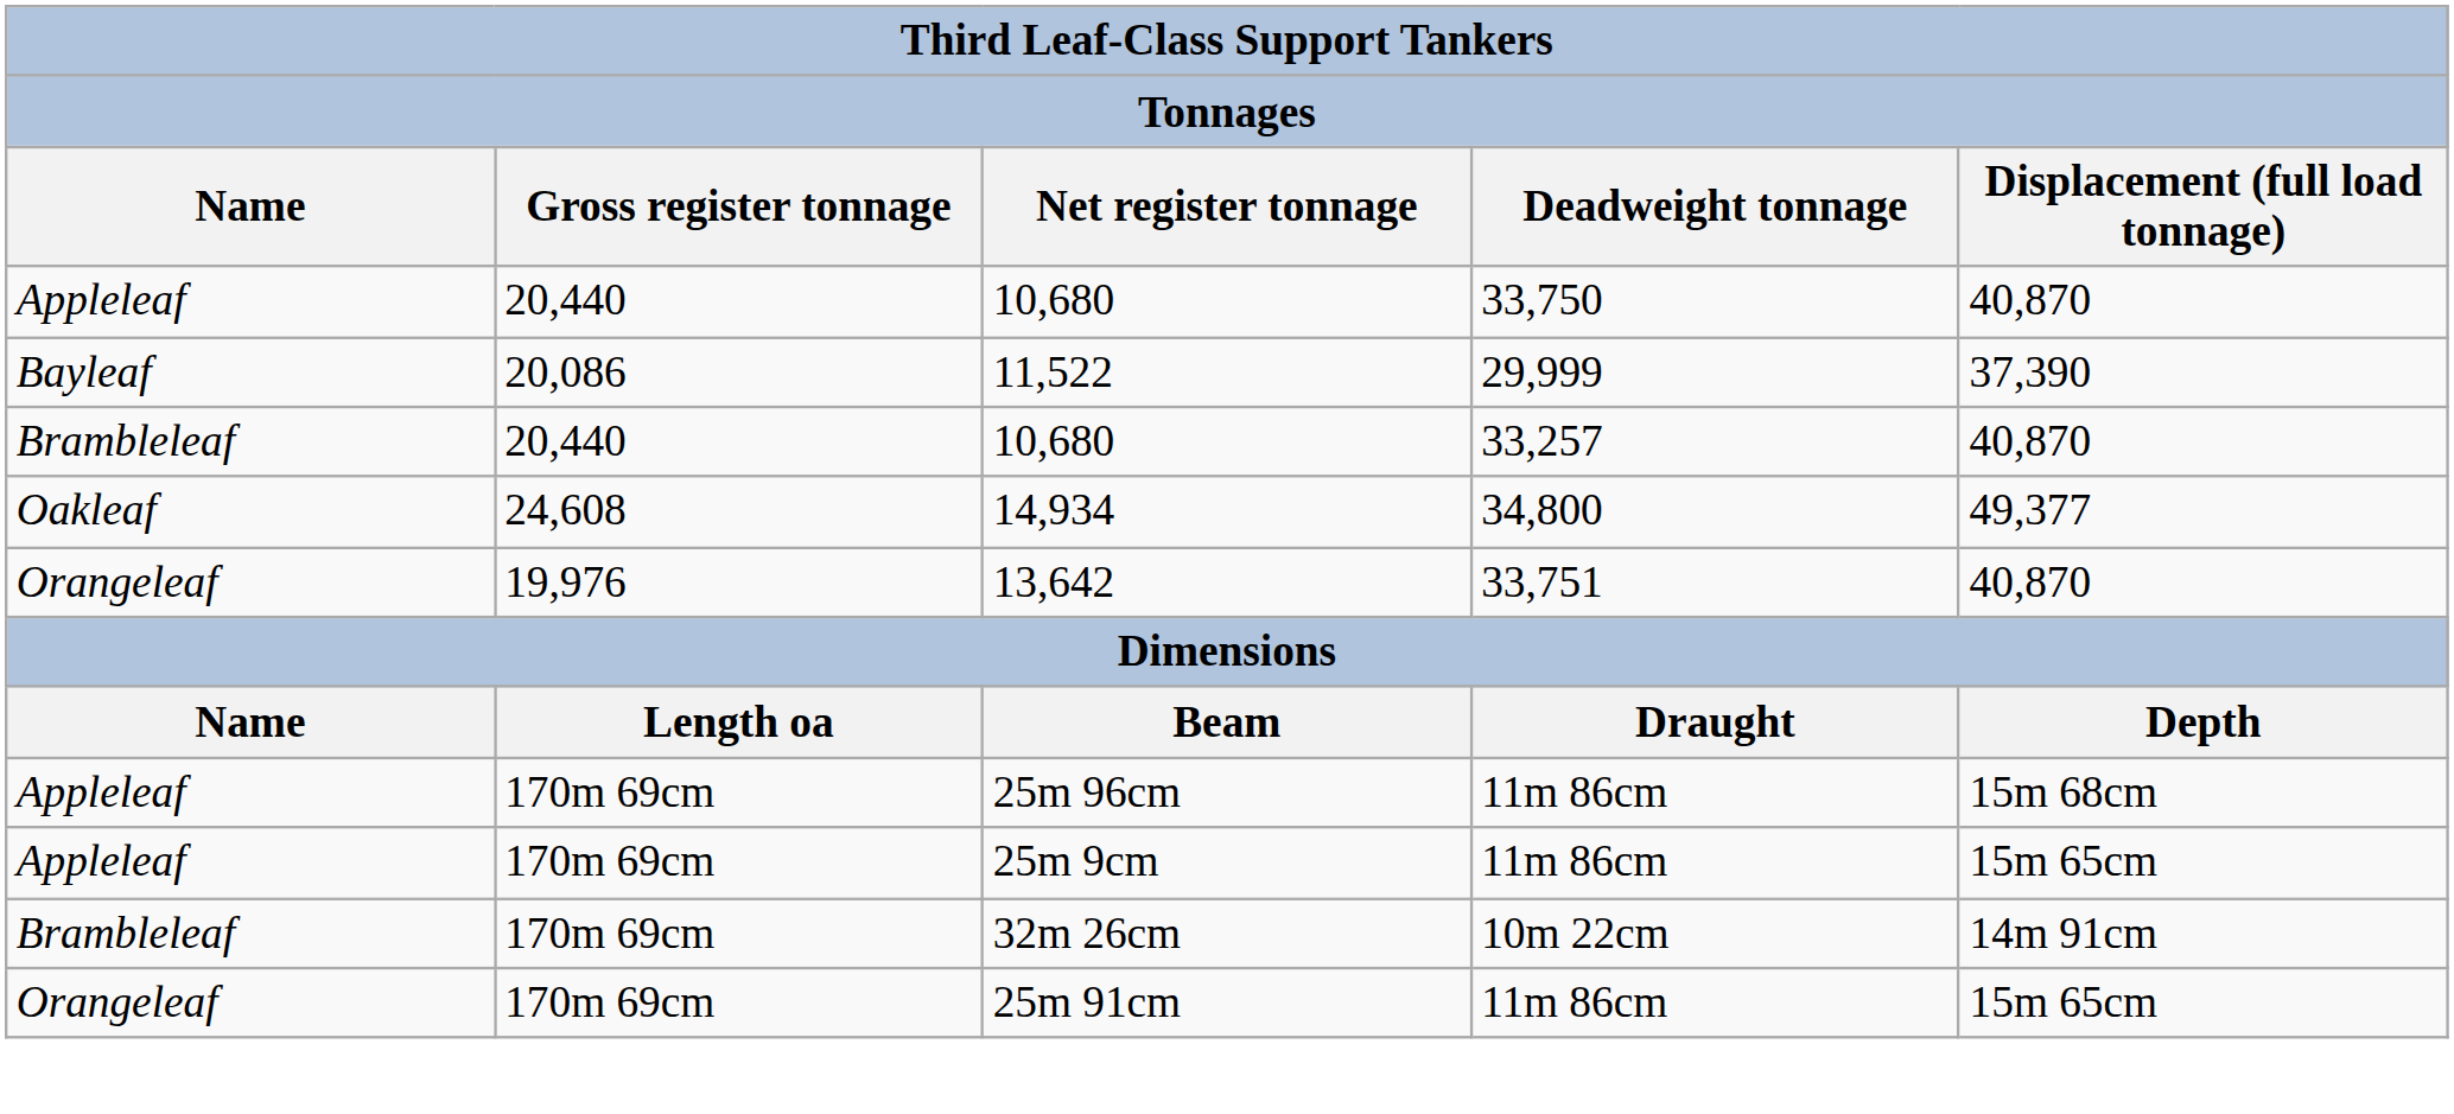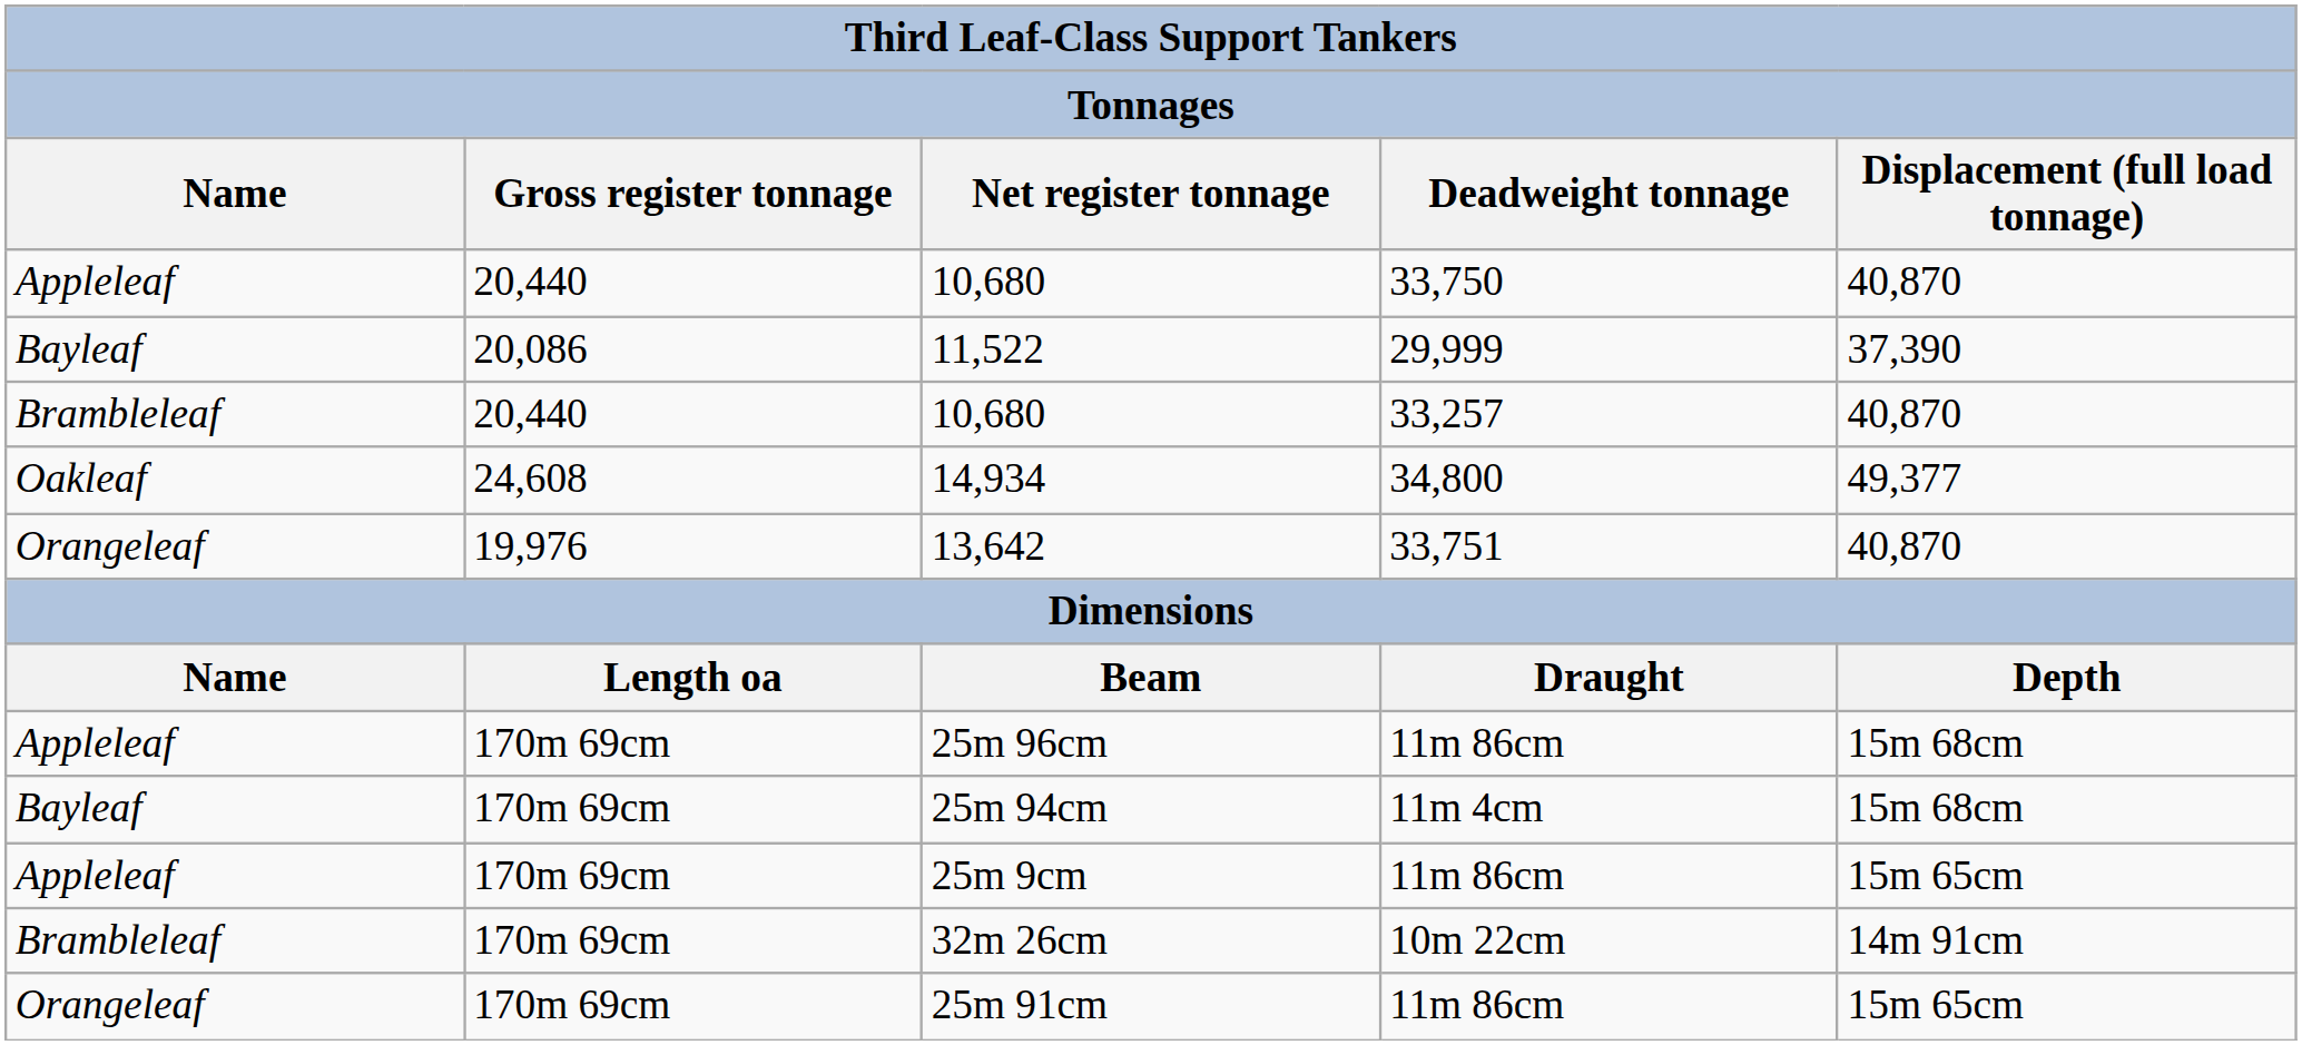+ row: Bayleaf | 170m 69cm | 25m 94cm | 11m 4cm | 15m 68cm
